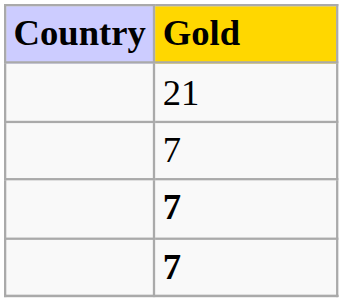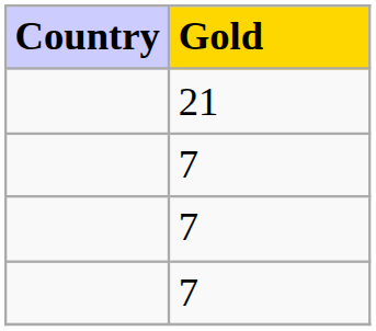row 4 | Gold: bold -> normal
row 5 | Gold: bold -> normal
